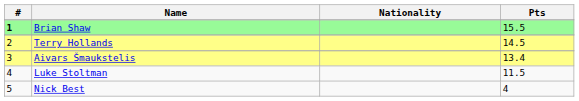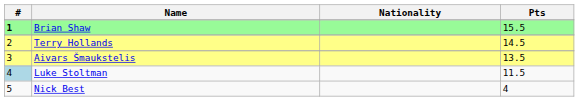Aivars Šmaukstelis | Pts: 13.4 -> 13.5
Luke Stoltman | #: no background -> lightblue background
